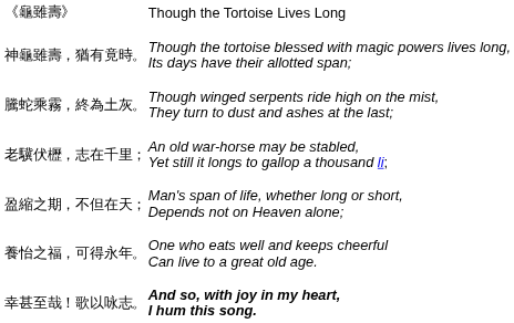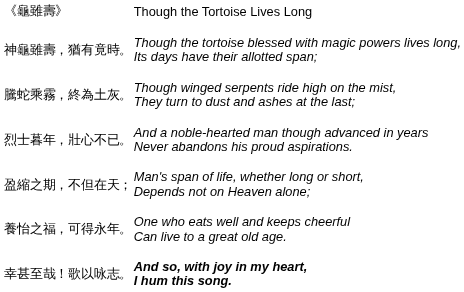- row: 老驥伏櫪，志在千里； | An old war-horse may be stabled, Yet still it longs to gallop a thousand li;
+ row: 烈士暮年，壯心不已。 | And a noble-hearted man though advanced in years Never abandons his proud aspirations.
